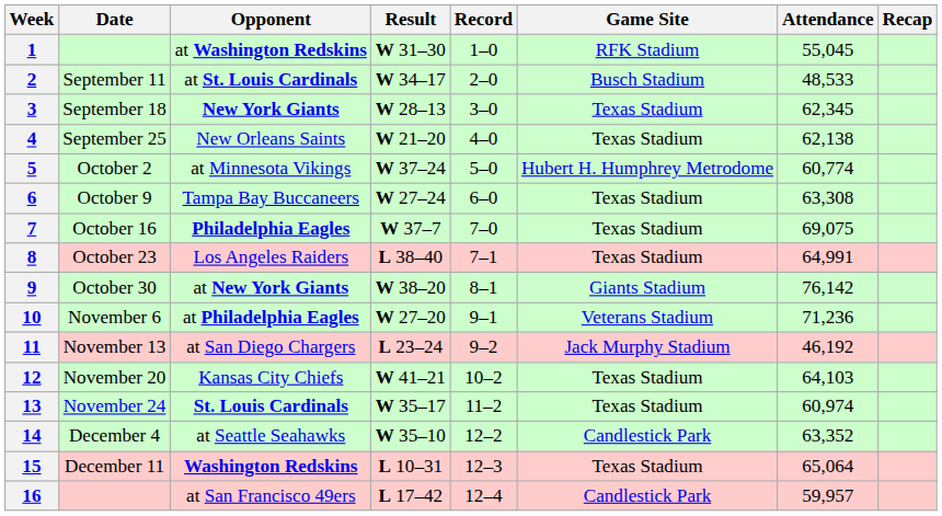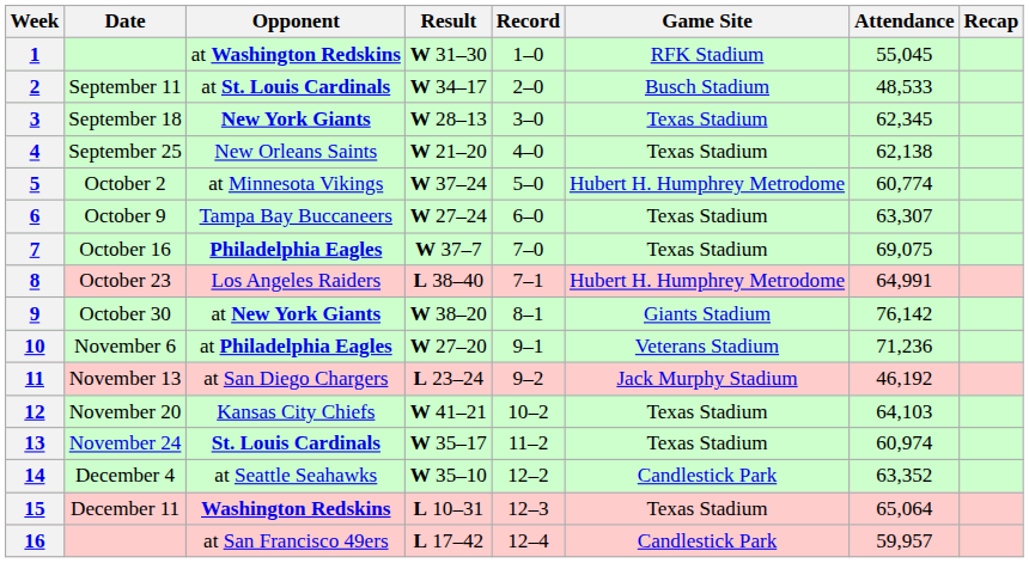6 | Attendance: 63,308 -> 63,307
8 | Game Site: Texas Stadium -> Hubert H. Humphrey Metrodome
